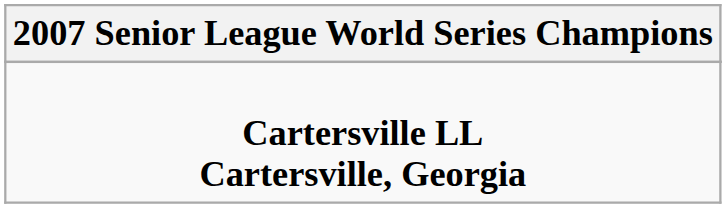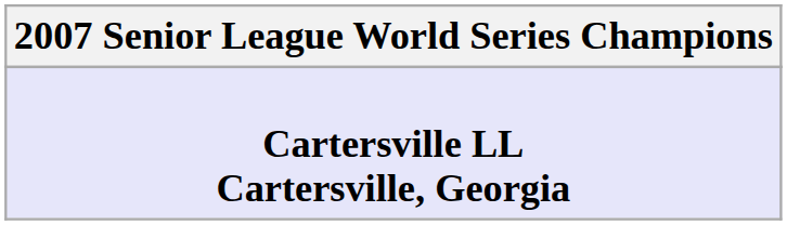row 2 | column 1: no background -> lavender background
